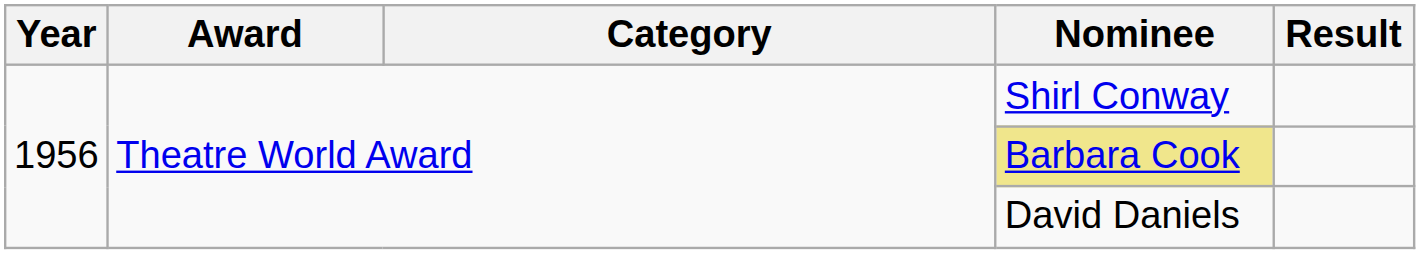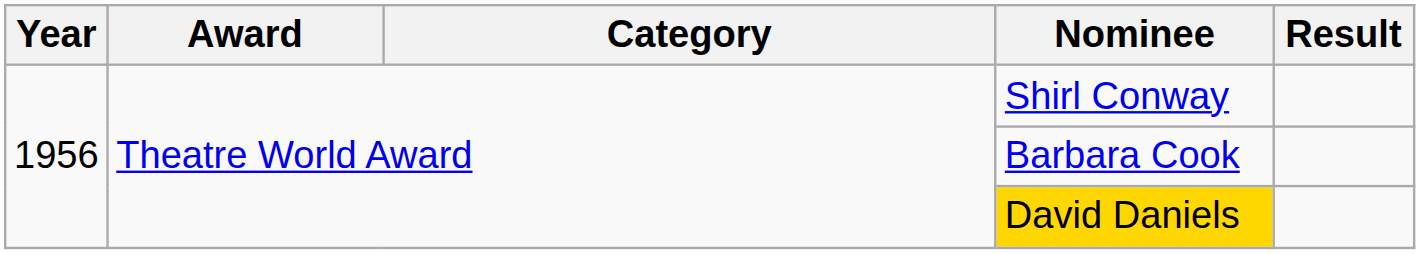Barbara Cook | Nominee: khaki background -> no background
David Daniels | Nominee: no background -> gold background
